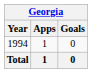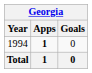1994 | Apps: normal -> bold
